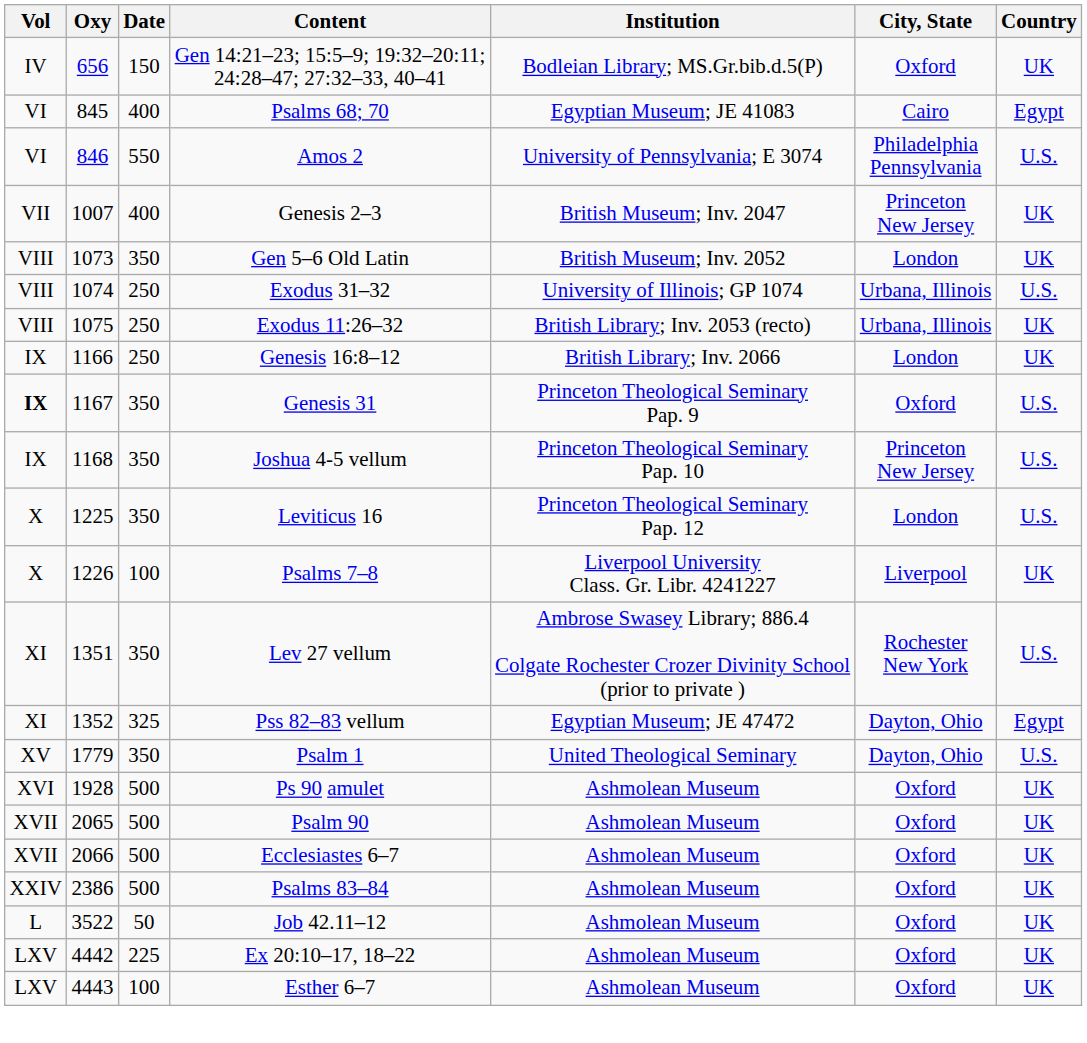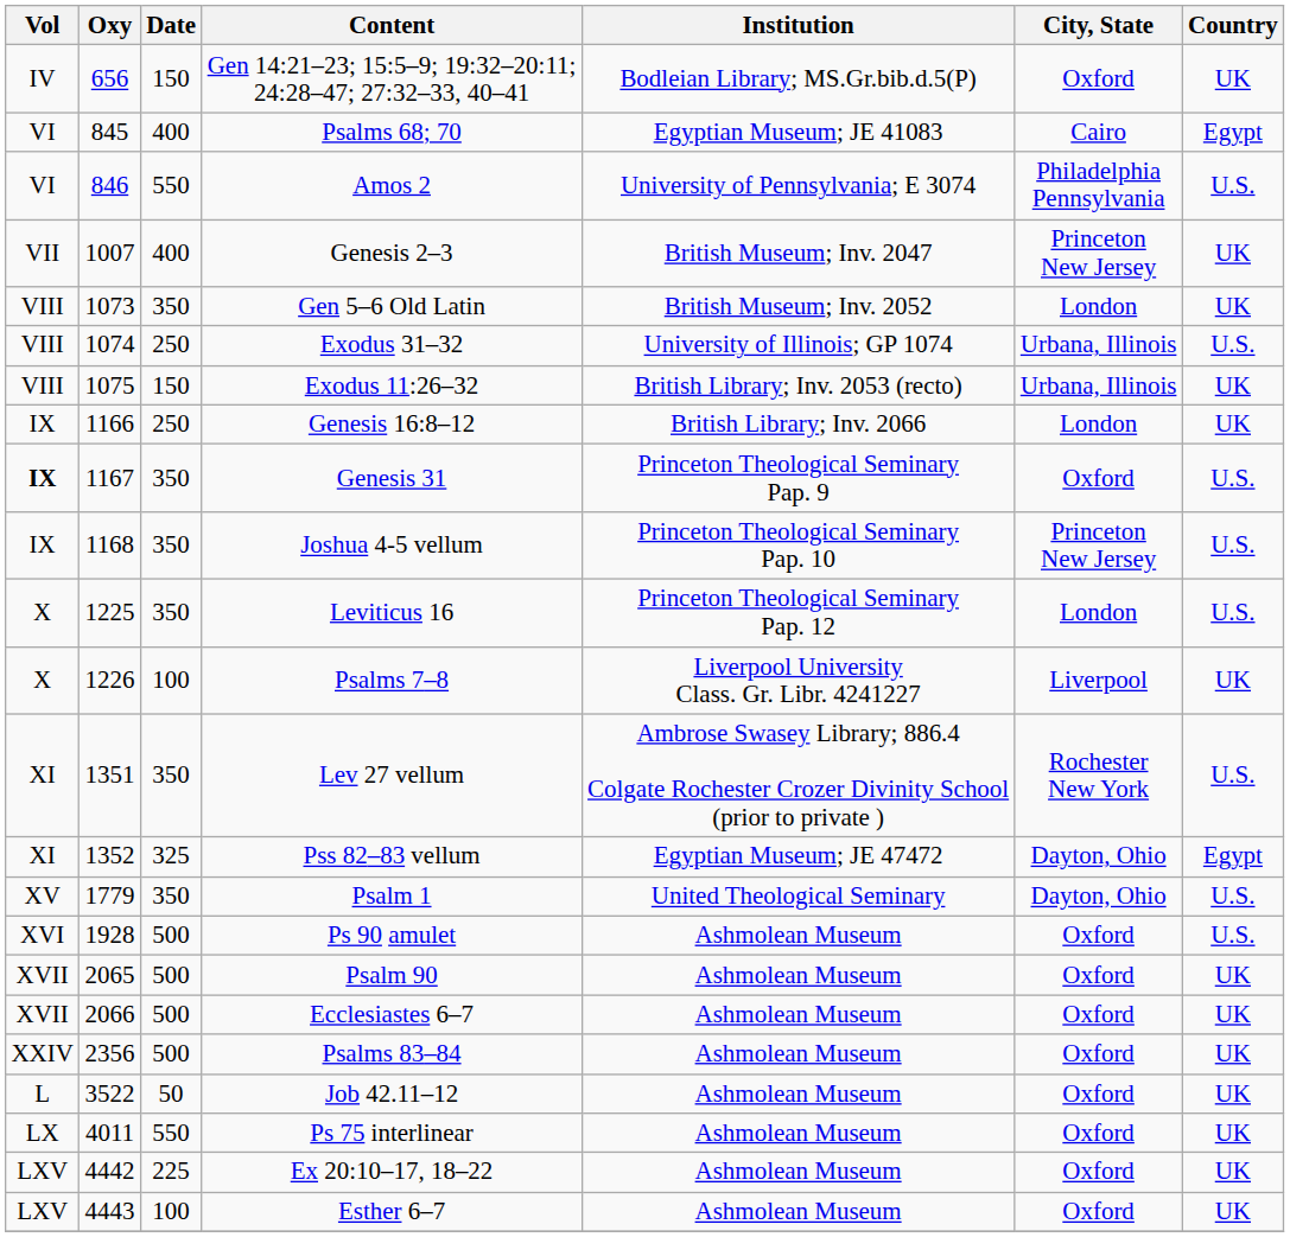Exodus 11:26–32 | Date: 250 -> 150
Ps 90 amulet | Country: UK -> U.S.
Psalms 83–84 | Oxy: 2386 -> 2356
+ row: LX | 4011 | 550 | Ps 75 interlinear | Ashmolean Museum | Oxford | UK
